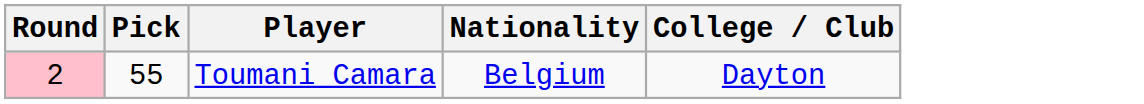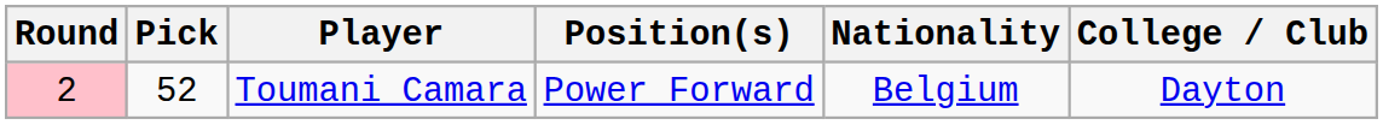+ column: Position(s) | Power Forward
Toumani Camara | Pick: 55 -> 52
